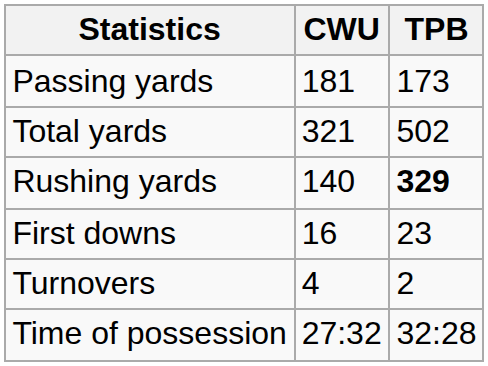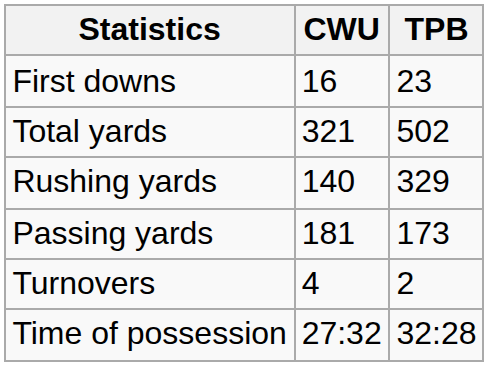rows swapped: First downs <-> Passing yards
Rushing yards | TPB: bold -> normal
